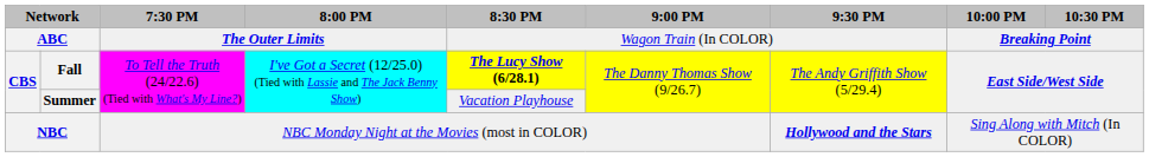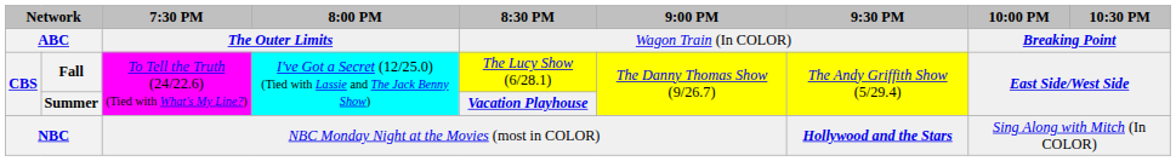Fall | 8:30 PM: bold -> normal
Summer | 8:30 PM: normal -> bold
